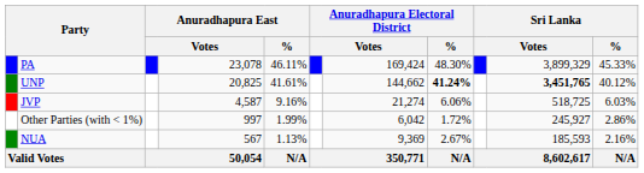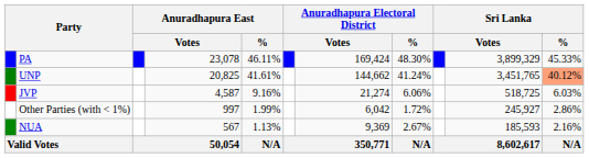UNP | Anuradhapura Electoral District / %: bold -> normal
UNP | column 10: bold -> normal
UNP | Sri Lanka / %: no background -> lightsalmon background
